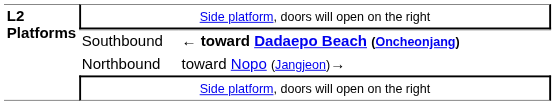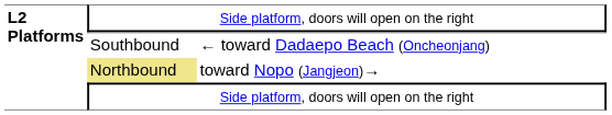Southbound | column 3: bold -> normal
Northbound | column 2: no background -> khaki background
